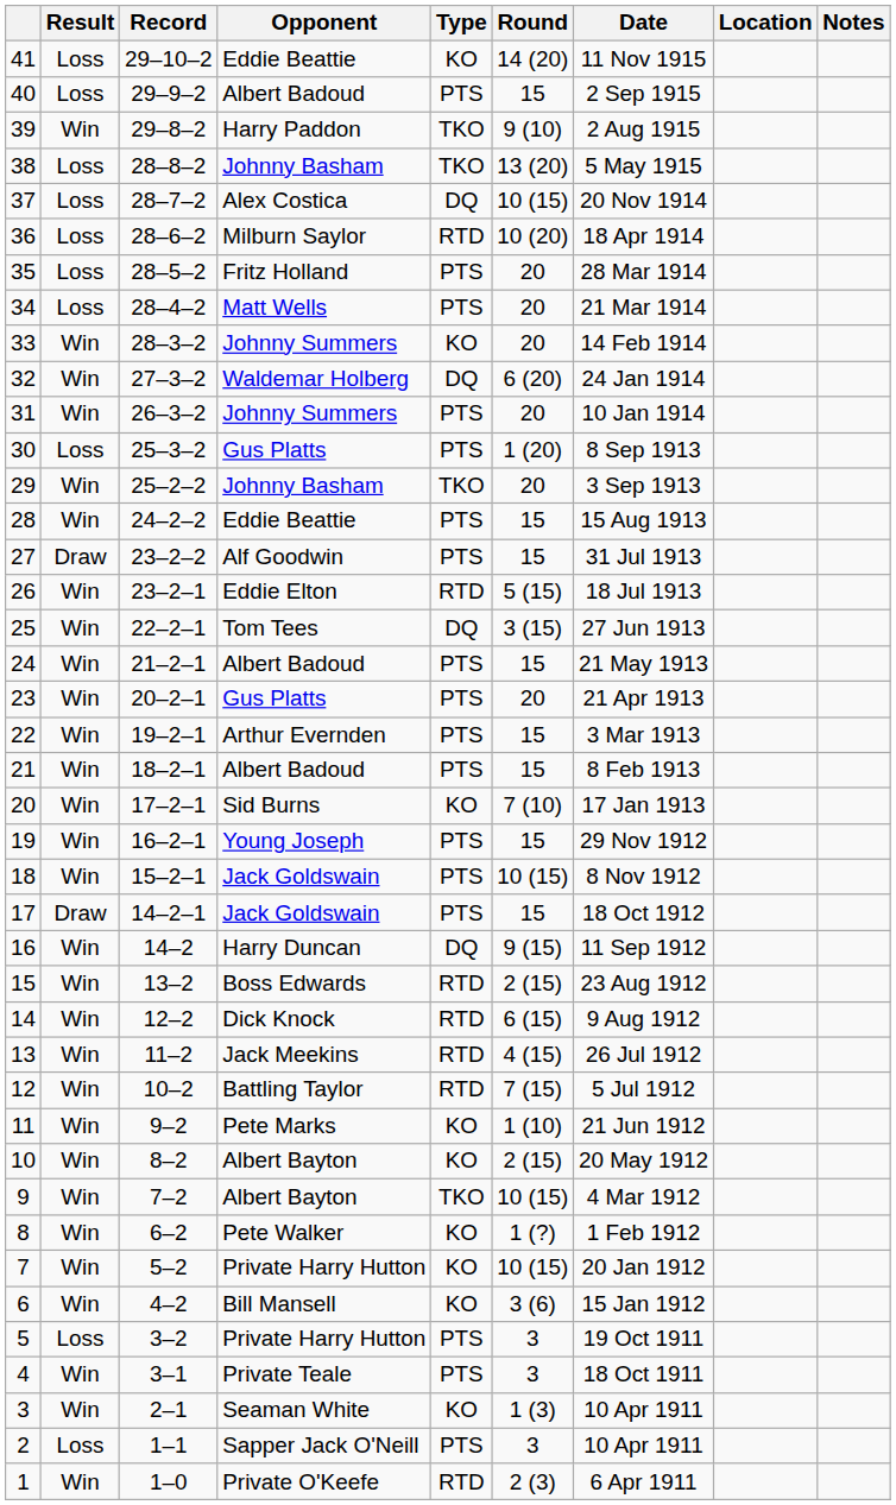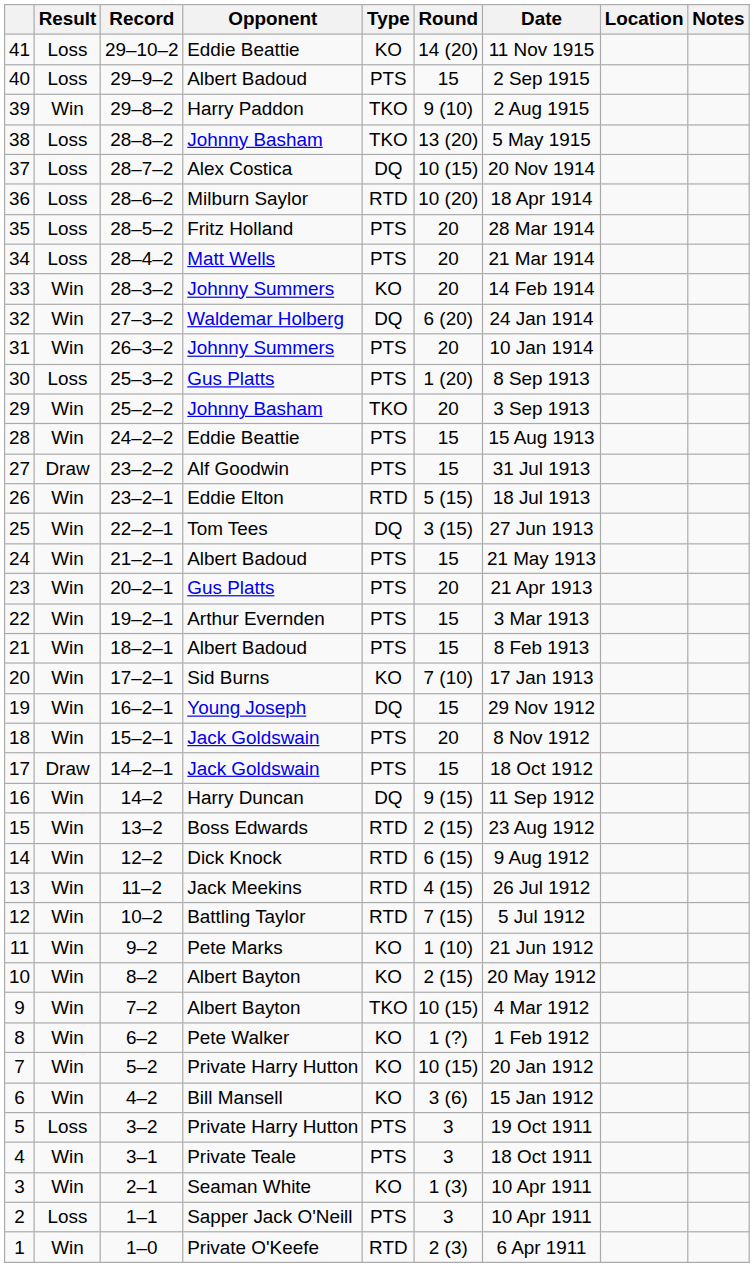19 | Type: PTS -> DQ
18 | Round: 10 (15) -> 20
